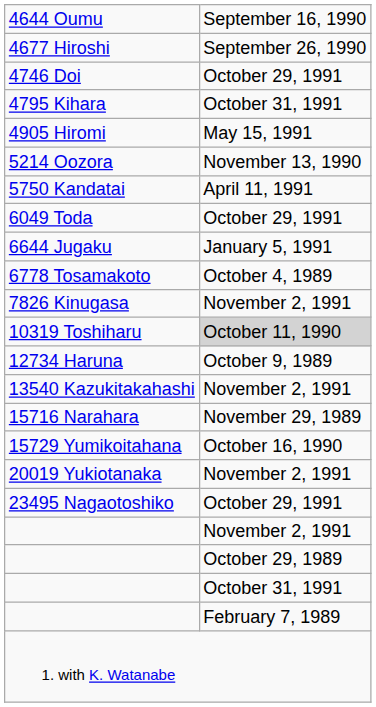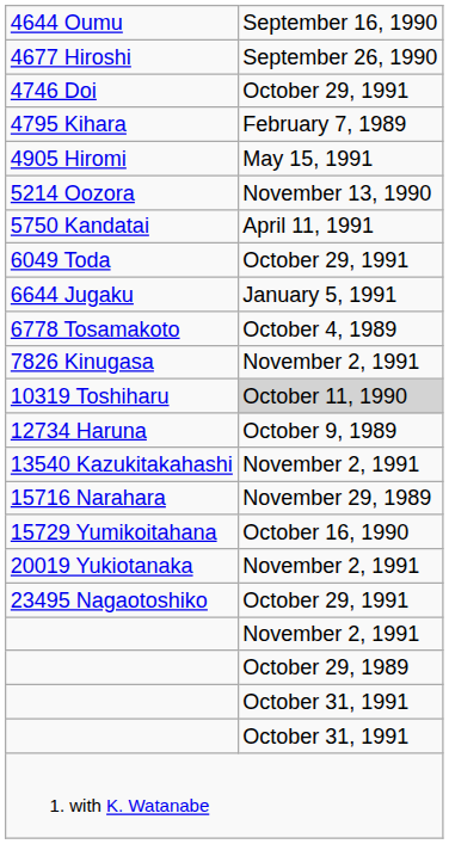row 4 | column 2: October 31, 1991 -> February 7, 1989
row 22 | column 2: February 7, 1989 -> October 31, 1991
